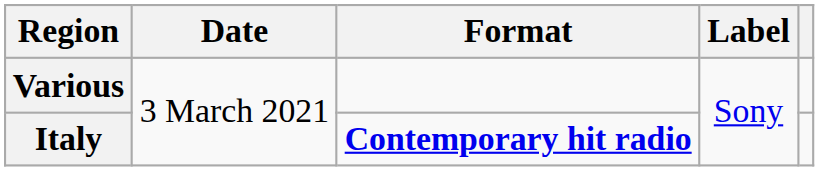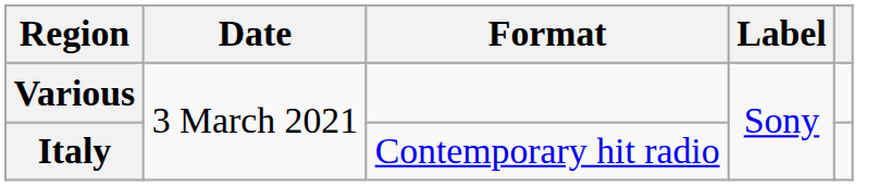Italy | Format: bold -> normal
